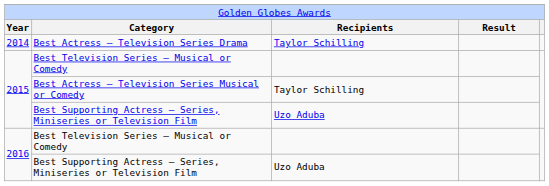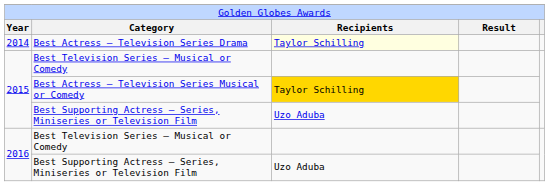Best Actress – Television Series Drama | column 3: no background -> lightyellow background
Best Actress – Television Series Musical or Comedy | column 3: no background -> gold background
